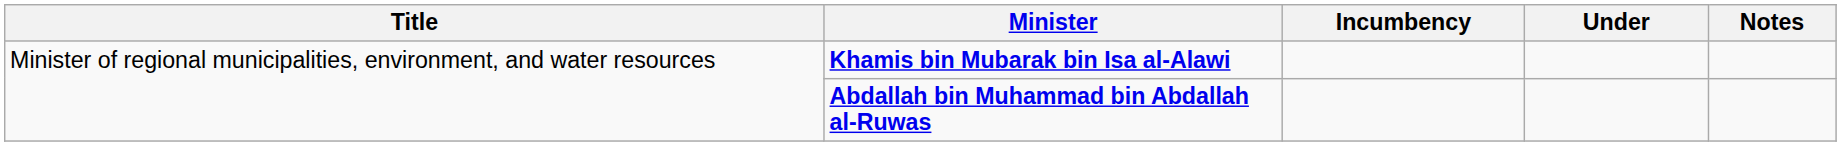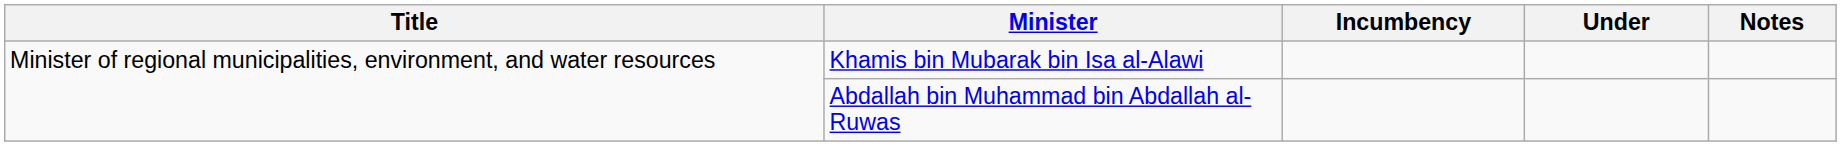Khamis bin Mubarak bin Isa al-Alawi | Minister: bold -> normal
Abdallah bin Muhammad bin Abdallah al-Ruwas | Minister: bold -> normal
